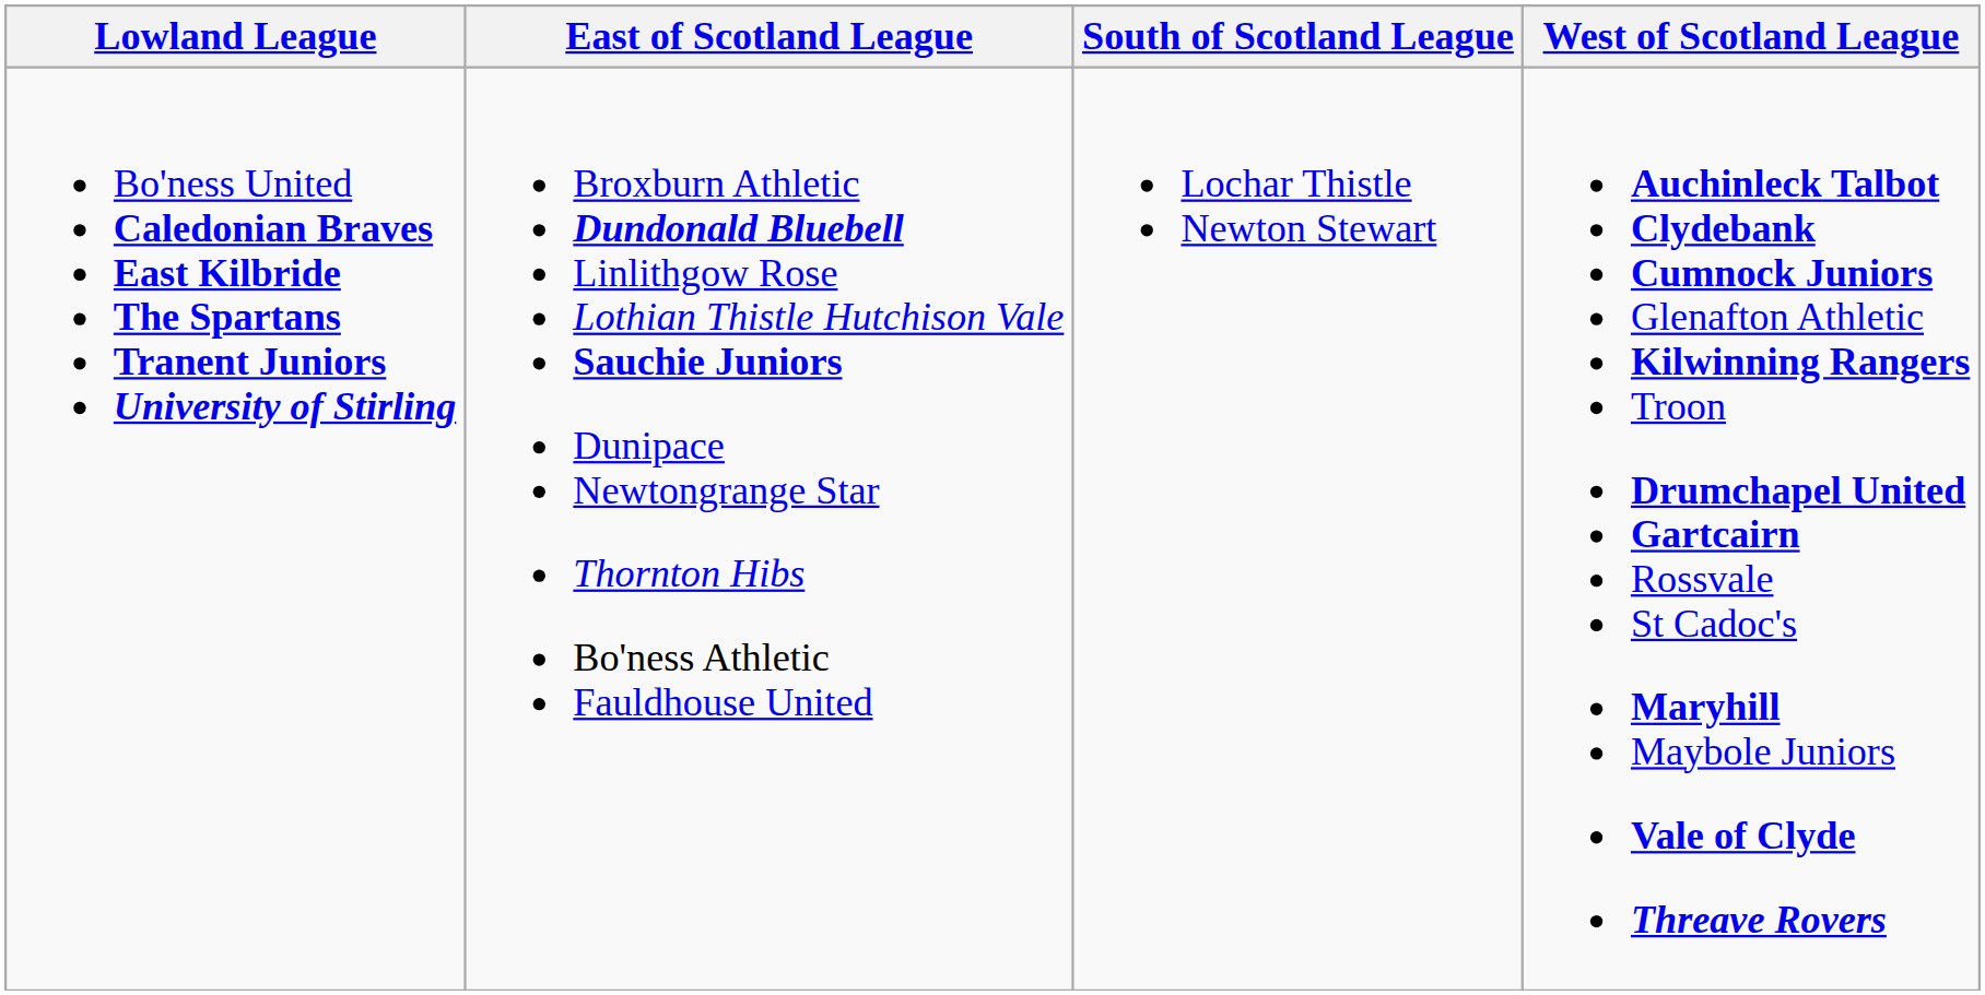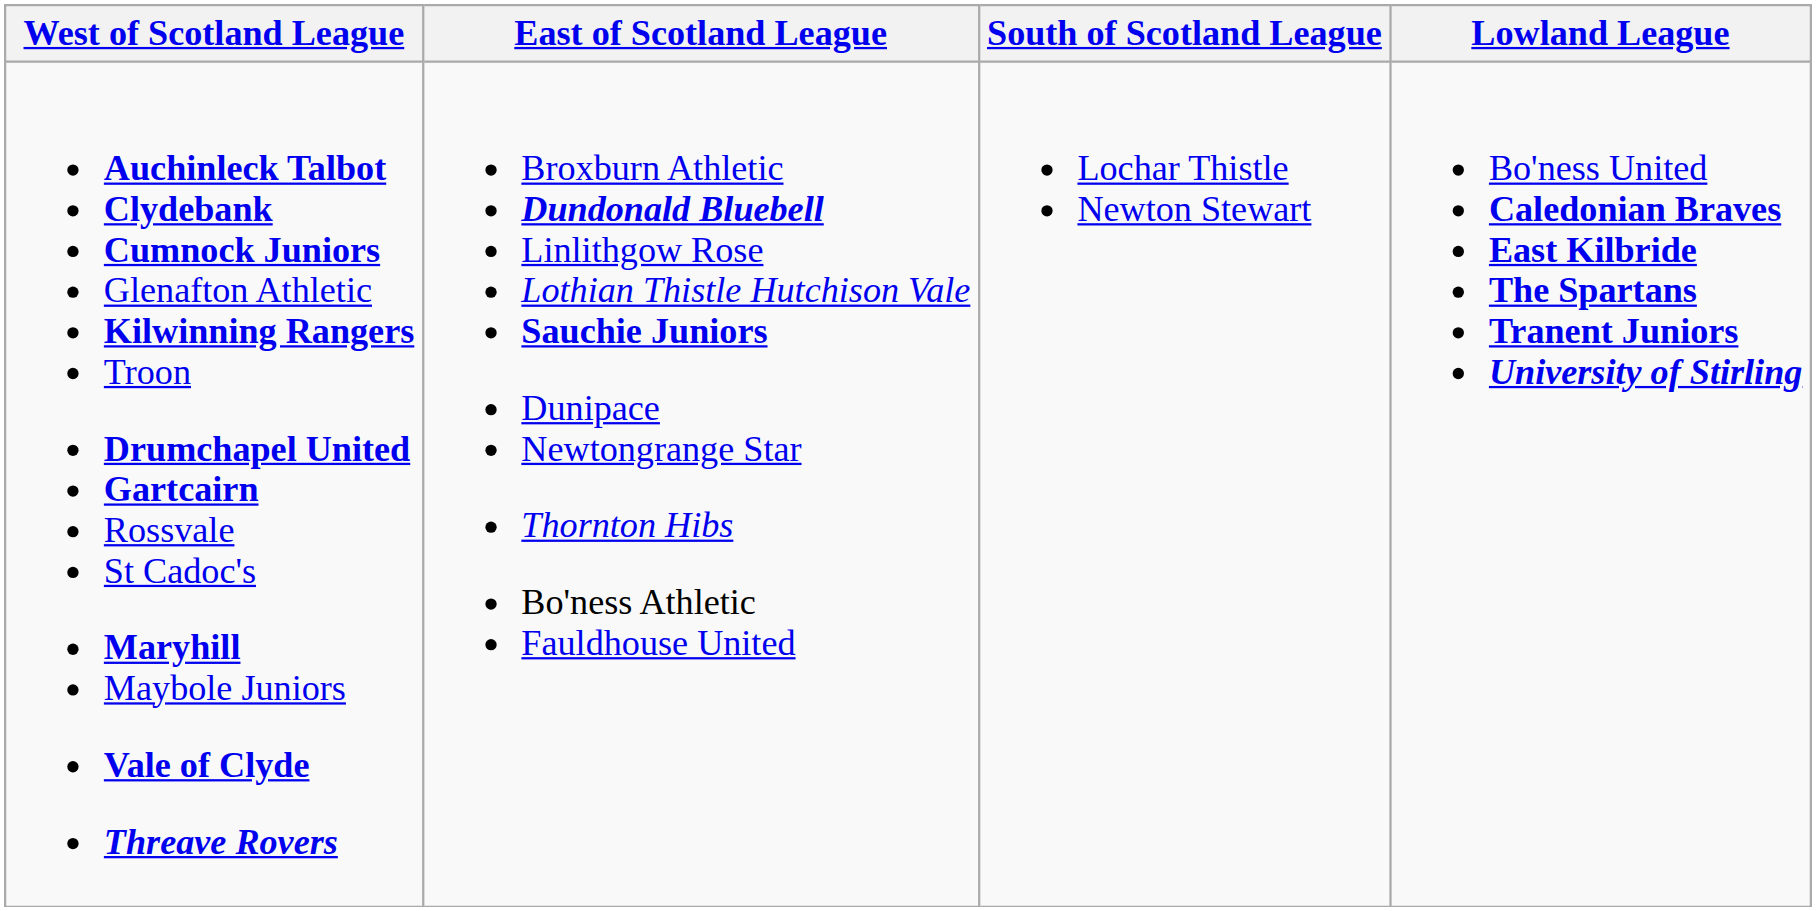columns swapped: Lowland League <-> West of Scotland League
